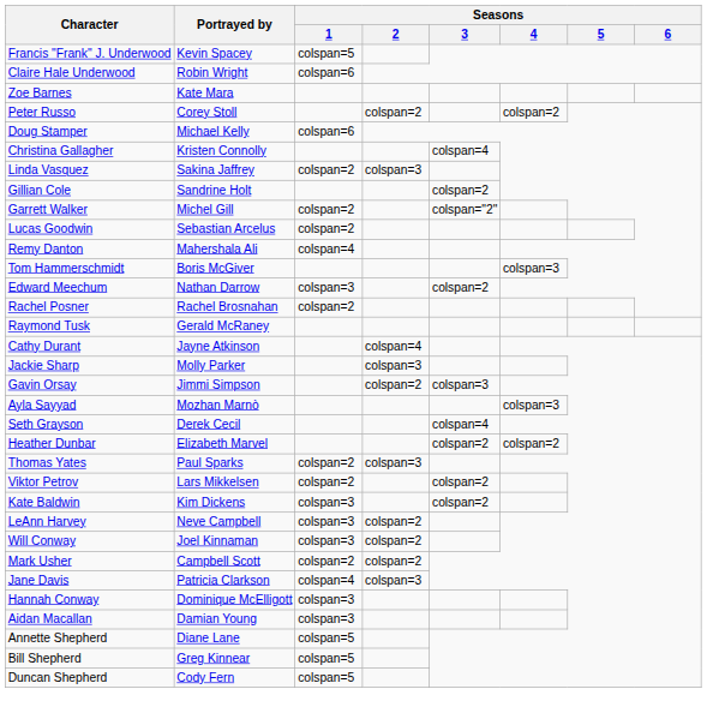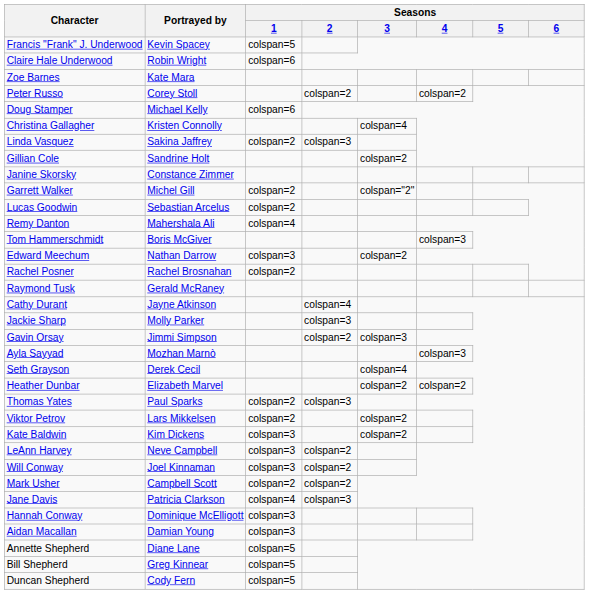+ row: Janine Skorsky | Constance Zimmer
